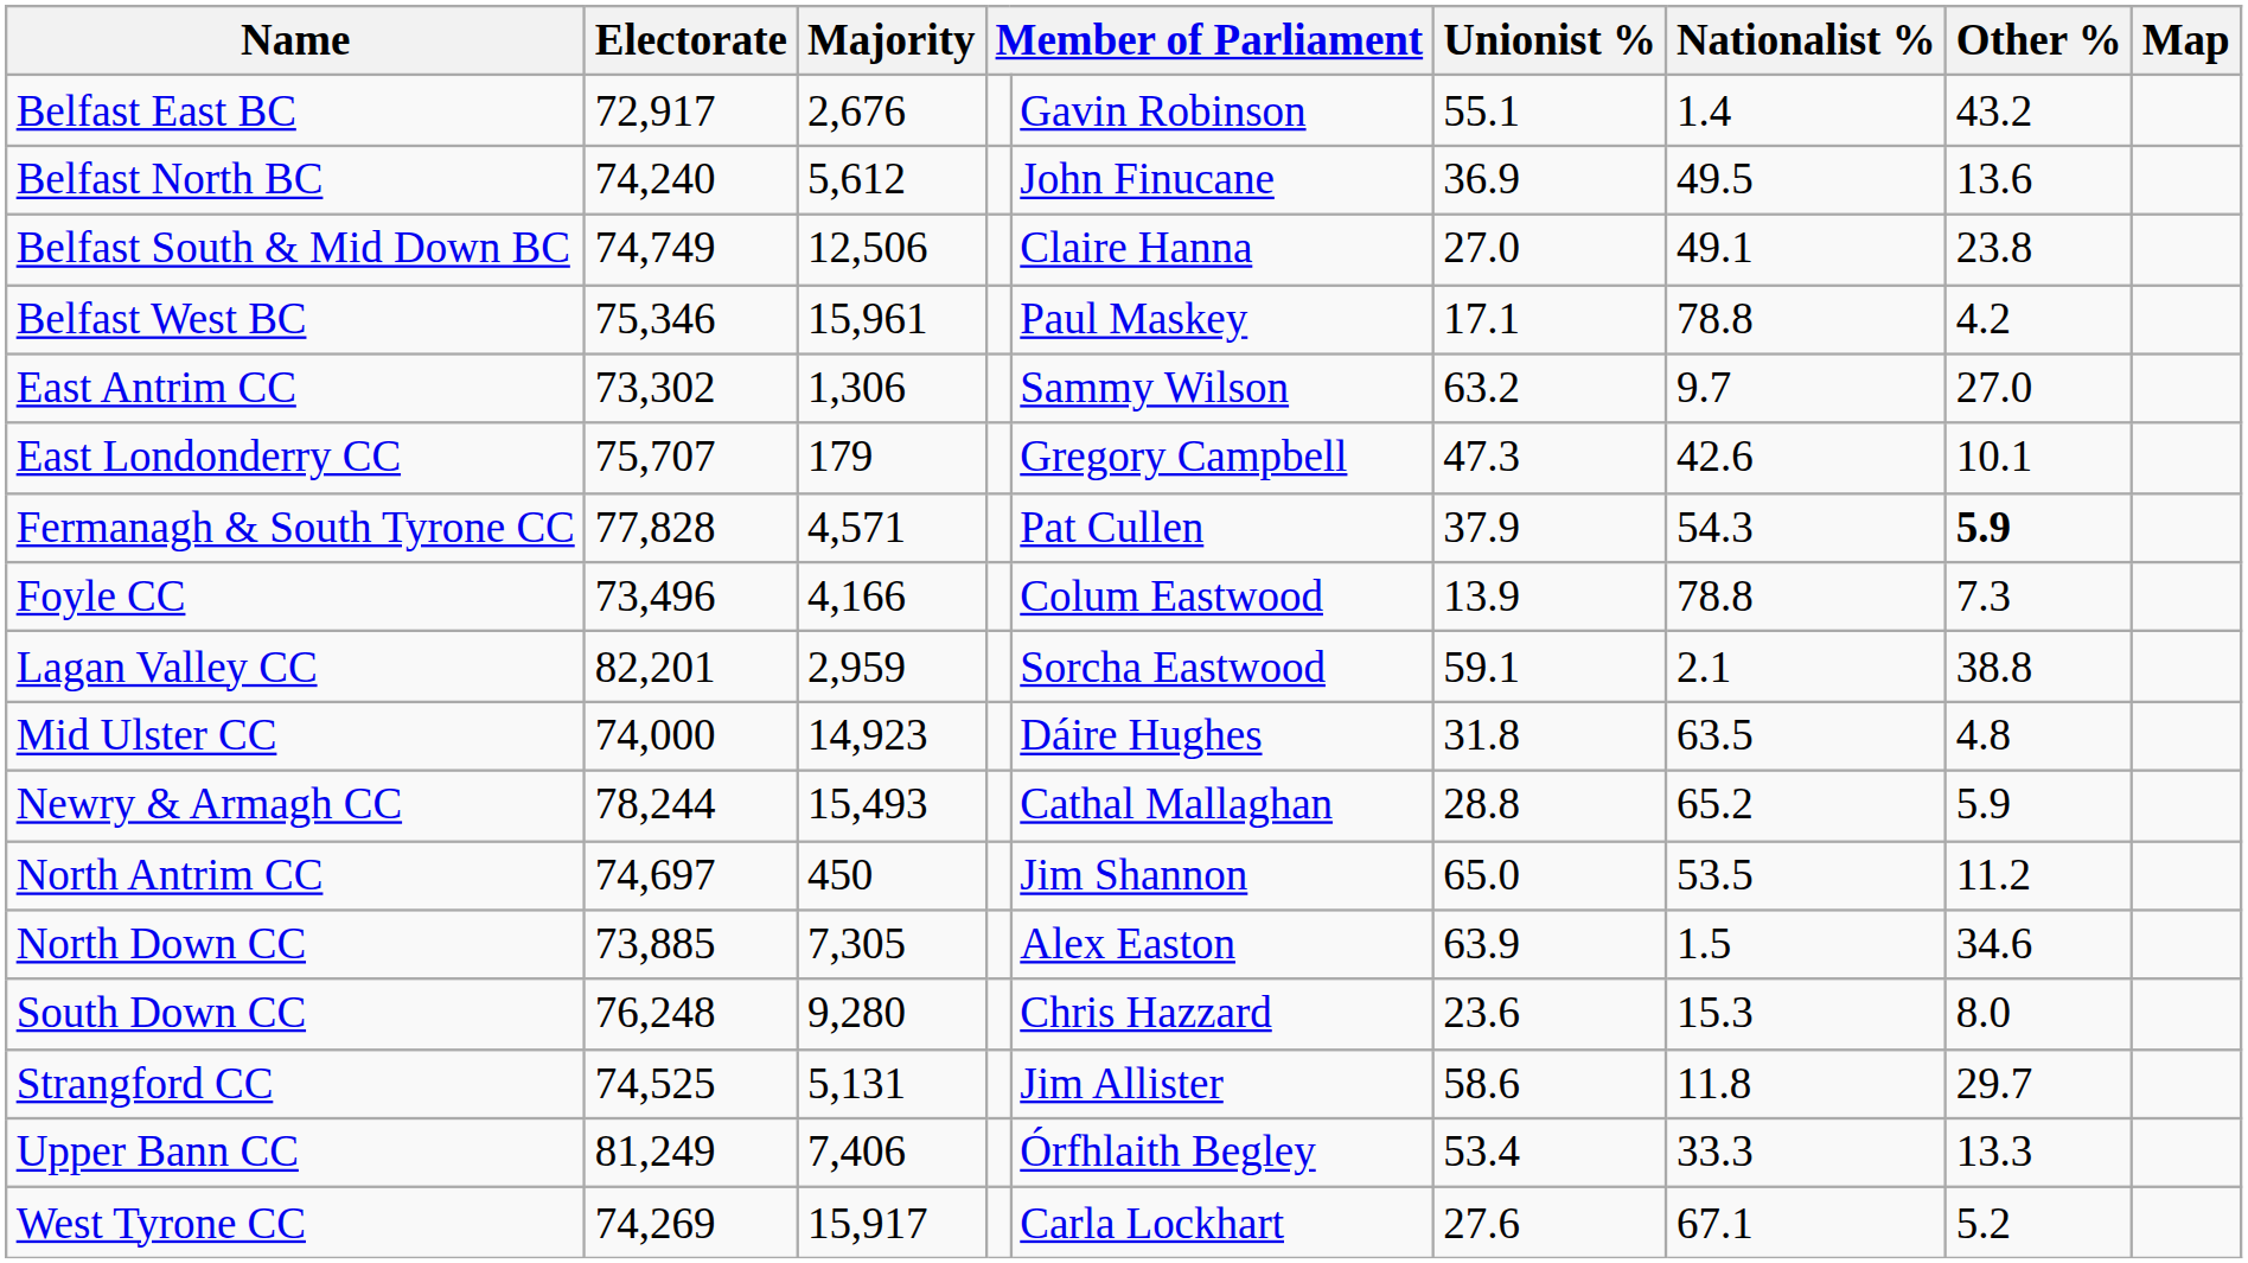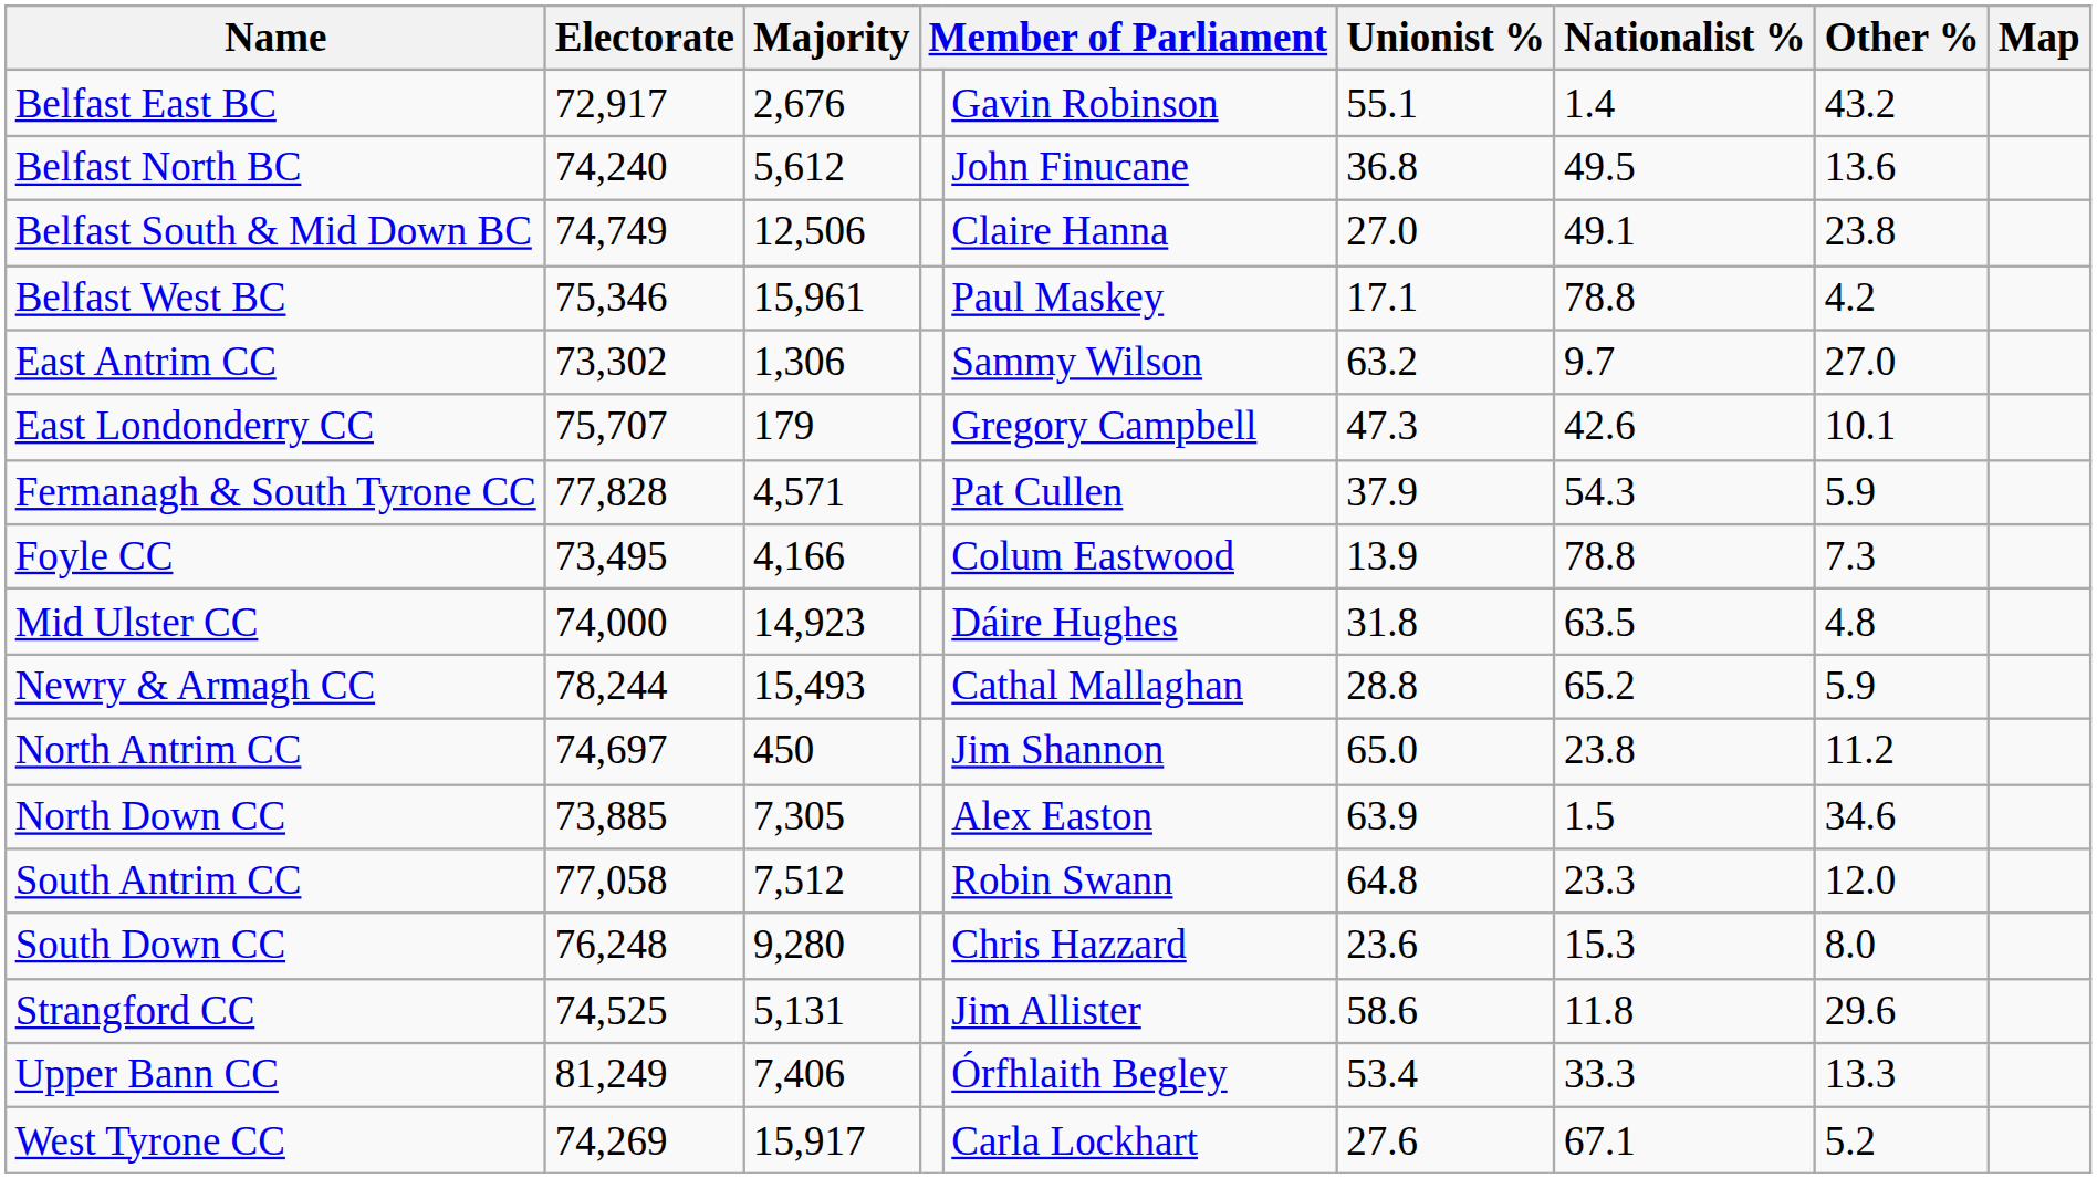Belfast North BC | Unionist %: 36.9 -> 36.8
Fermanagh & South Tyrone CC | Other %: bold -> normal
Foyle CC | Electorate: 73,496 -> 73,495
- row: Lagan Valley CC | 82,201 | 2,959 | Sorcha Eastwood | 59.1 | 2.1 | 38.8
North Antrim CC | Nationalist %: 53.5 -> 23.8
+ row: South Antrim CC | 77,058 | 7,512 | Robin Swann | 64.8 | 23.3 | 12.0
Strangford CC | Other %: 29.7 -> 29.6
